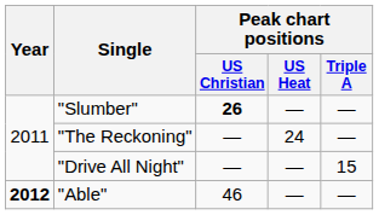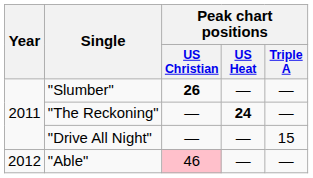"The Reckoning" | Peak chart positions / US Heat: normal -> bold
"Able" | Year: bold -> normal
"Able" | Peak chart positions / US Christian: no background -> pink background
